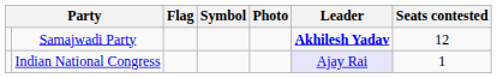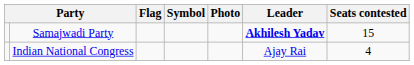Samajwadi Party | Seats contested: 12 -> 15
Indian National Congress | Leader: lavender background -> no background
Indian National Congress | Seats contested: 1 -> 4
